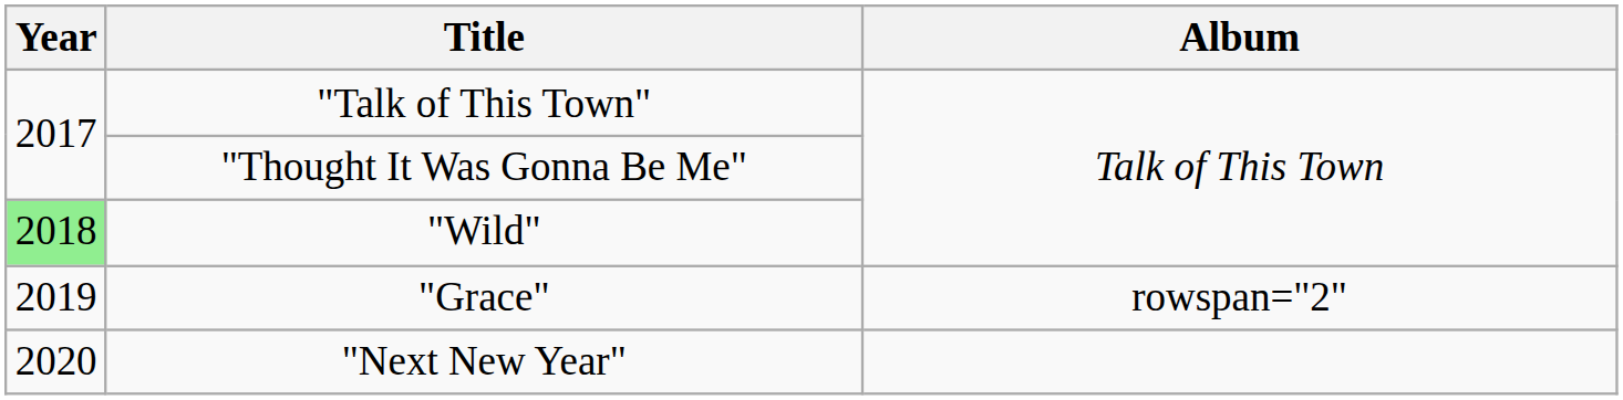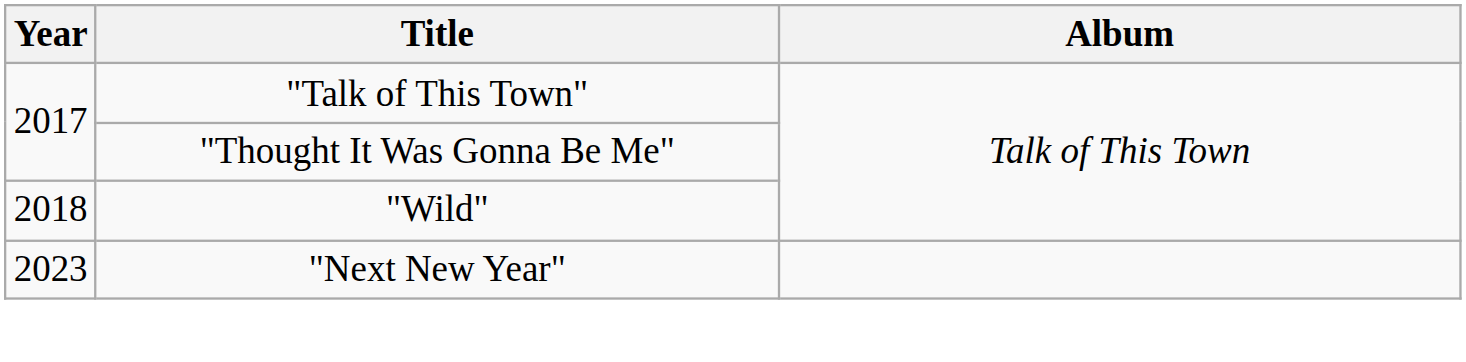"Wild" | Year: lightgreen background -> no background
- row: 2019 | "Grace" | rowspan="2"
"Next New Year" | Year: 2020 -> 2023
